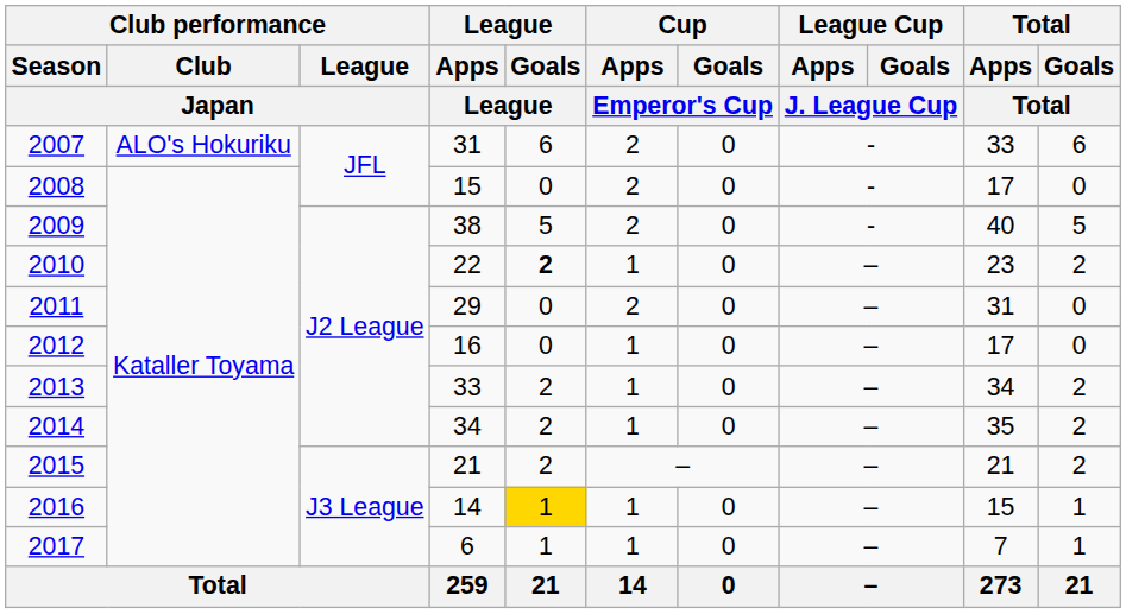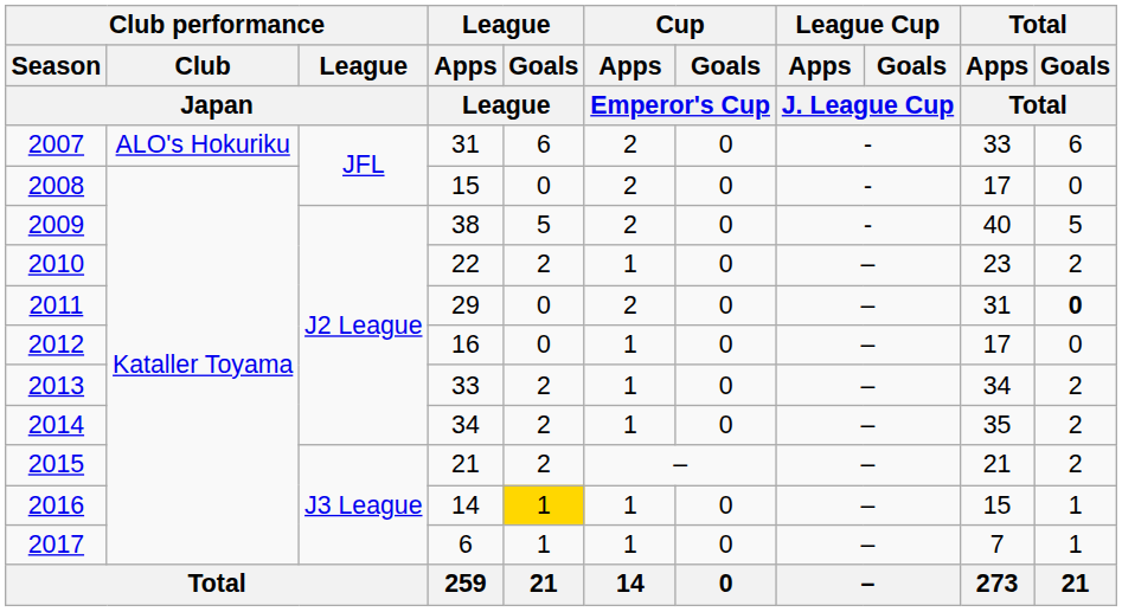2010 | League / Goals / League: bold -> normal
2011 | Total / Goals / Total: normal -> bold
